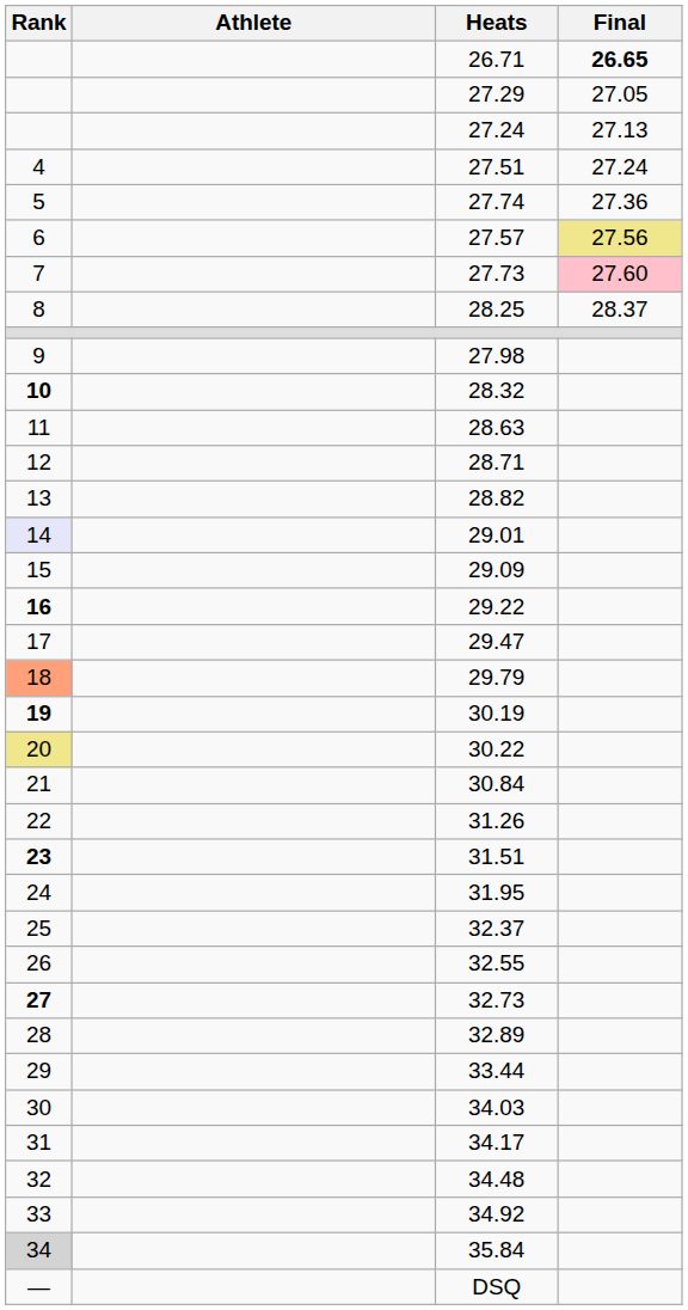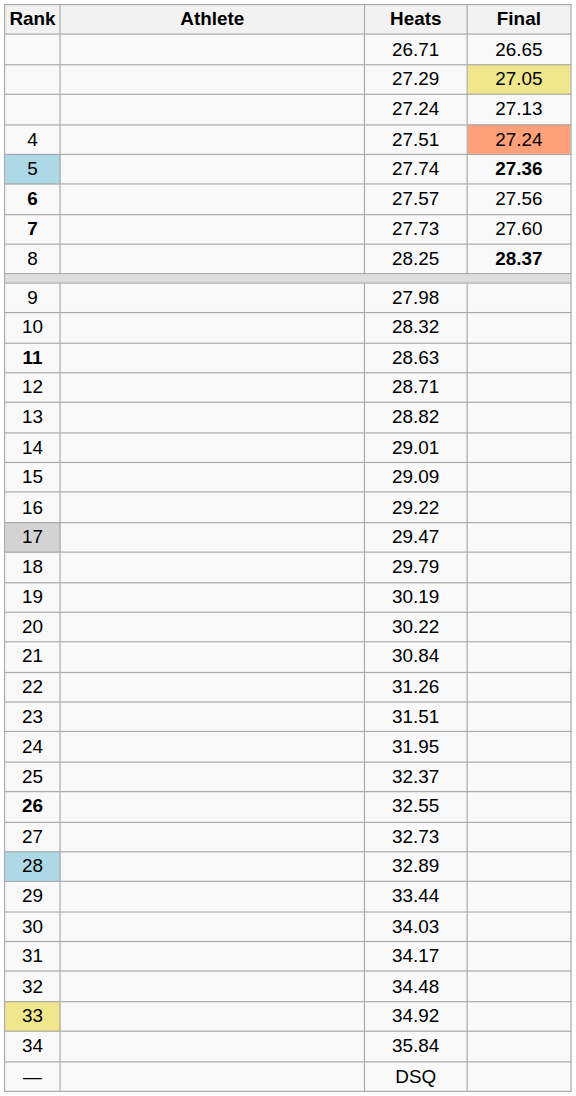26.71 | Final: bold -> normal
27.29 | Final: no background -> khaki background
27.51 | Final: no background -> lightsalmon background
27.74 | Rank: no background -> lightblue background
27.74 | Final: normal -> bold
27.57 | Rank: normal -> bold
27.57 | Final: khaki background -> no background
27.73 | Rank: normal -> bold
27.73 | Final: pink background -> no background
28.25 | Final: normal -> bold
28.32 | Rank: bold -> normal
28.63 | Rank: normal -> bold
29.01 | Rank: lavender background -> no background
29.22 | Rank: bold -> normal
29.47 | Rank: no background -> lightgrey background
29.79 | Rank: lightsalmon background -> no background
30.19 | Rank: bold -> normal
30.22 | Rank: khaki background -> no background
31.51 | Rank: bold -> normal
32.55 | Rank: normal -> bold
32.73 | Rank: bold -> normal
32.89 | Rank: no background -> lightblue background
34.92 | Rank: no background -> khaki background
35.84 | Rank: lightgrey background -> no background
